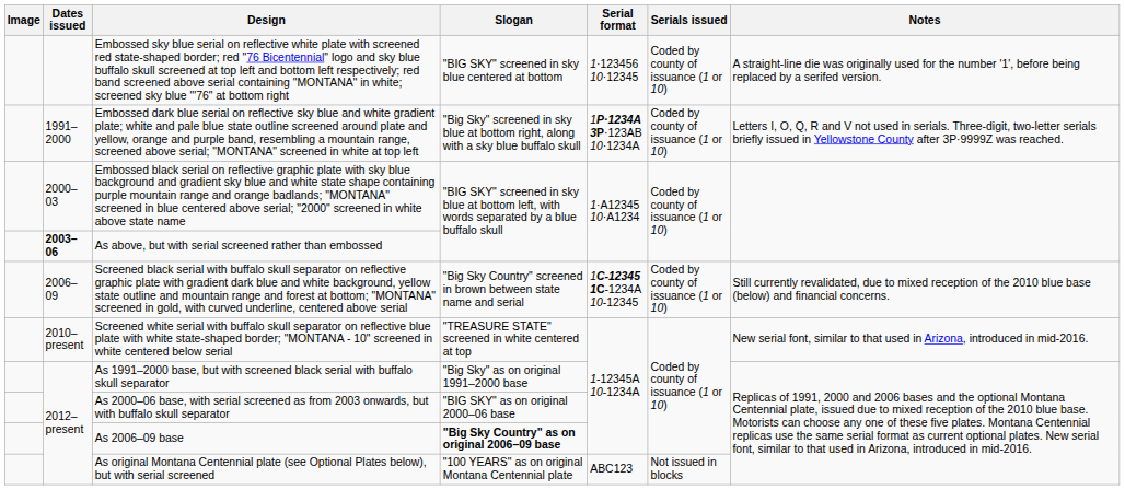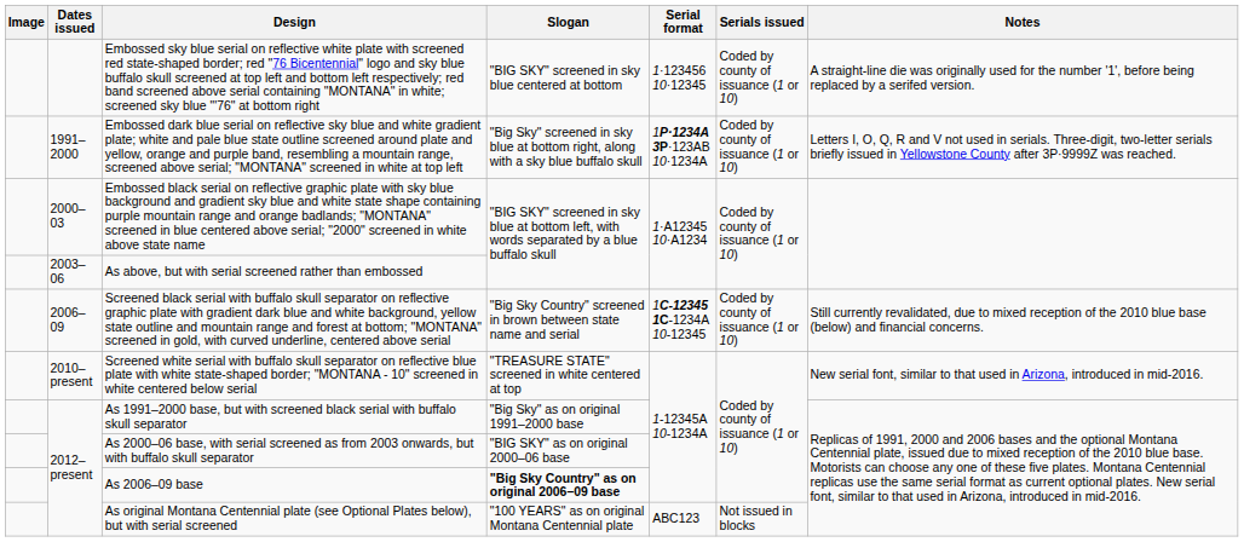As above, but with serial screened rather than embossed | Dates issued: bold -> normal
